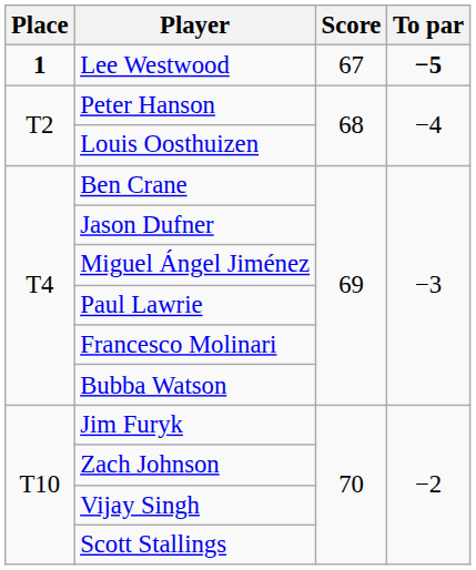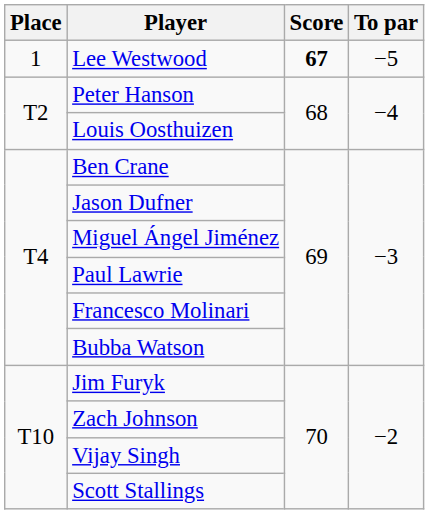Lee Westwood | Place: bold -> normal
Lee Westwood | Score: normal -> bold
Lee Westwood | To par: bold -> normal
